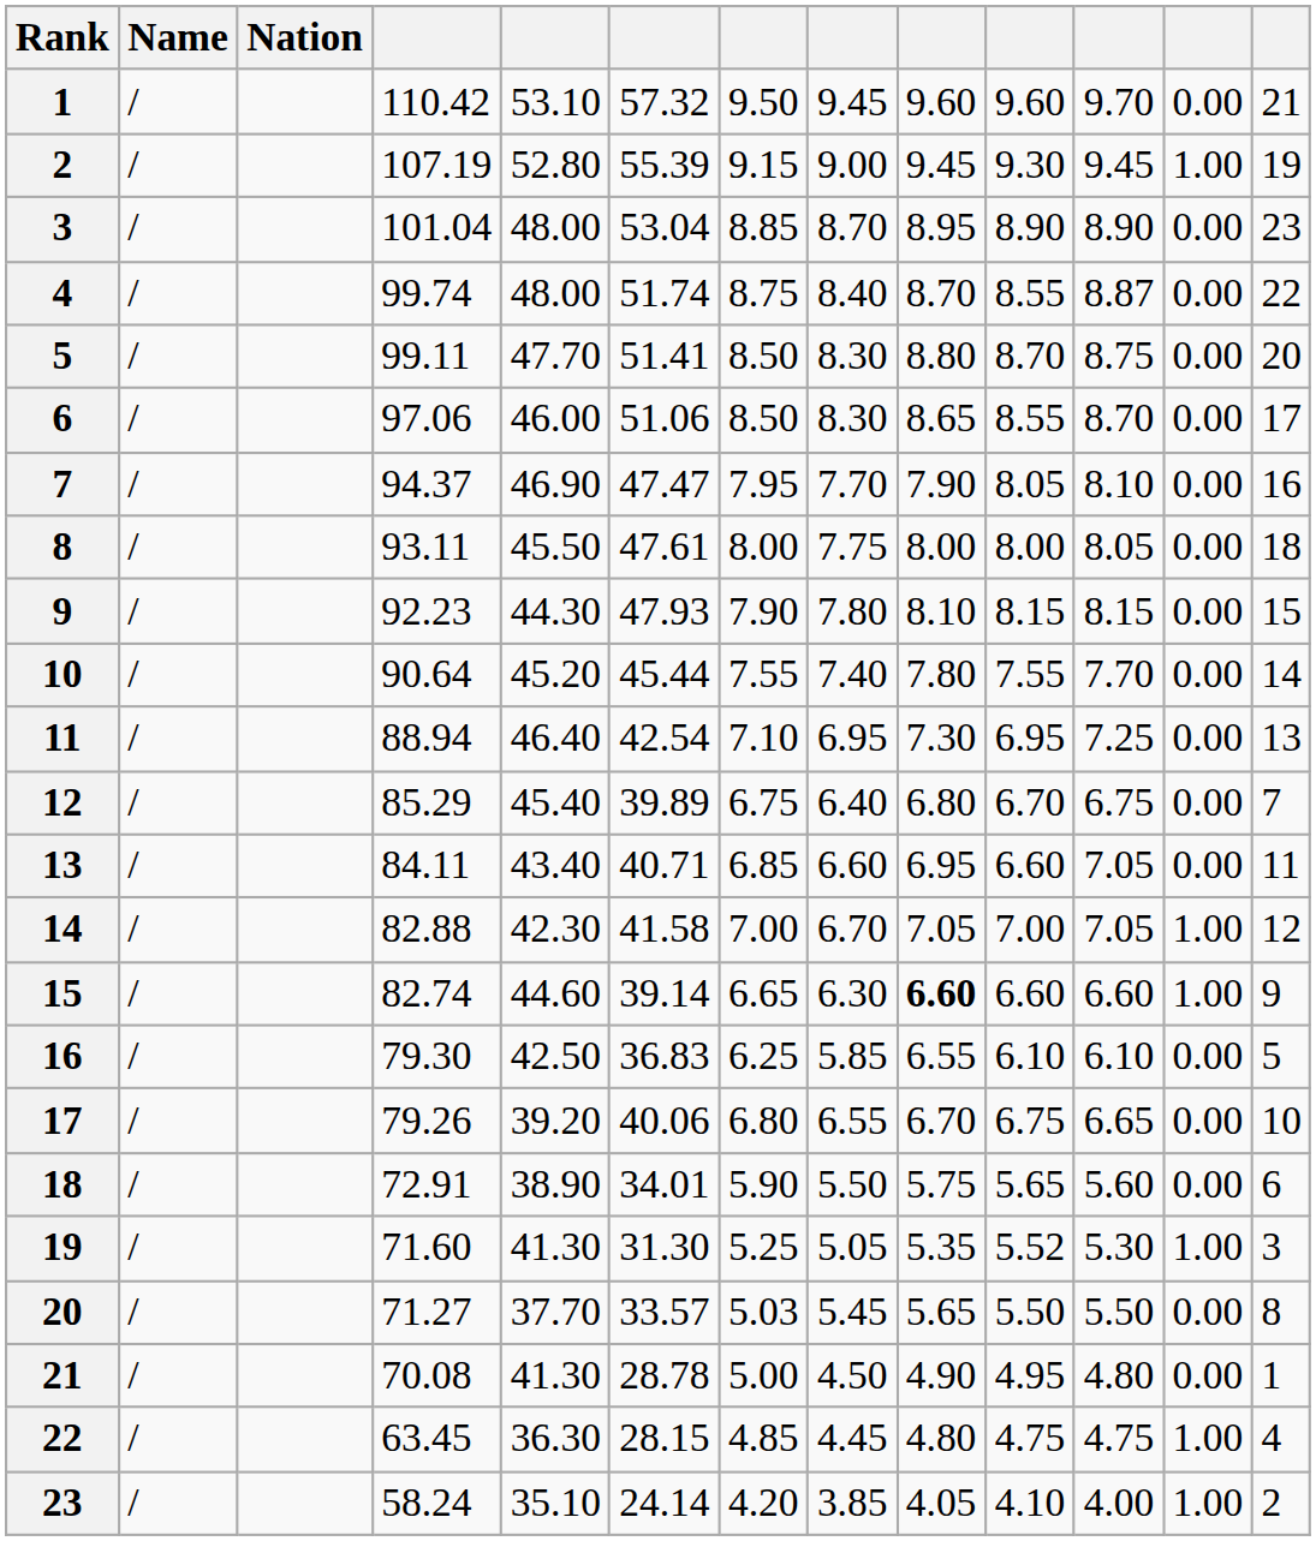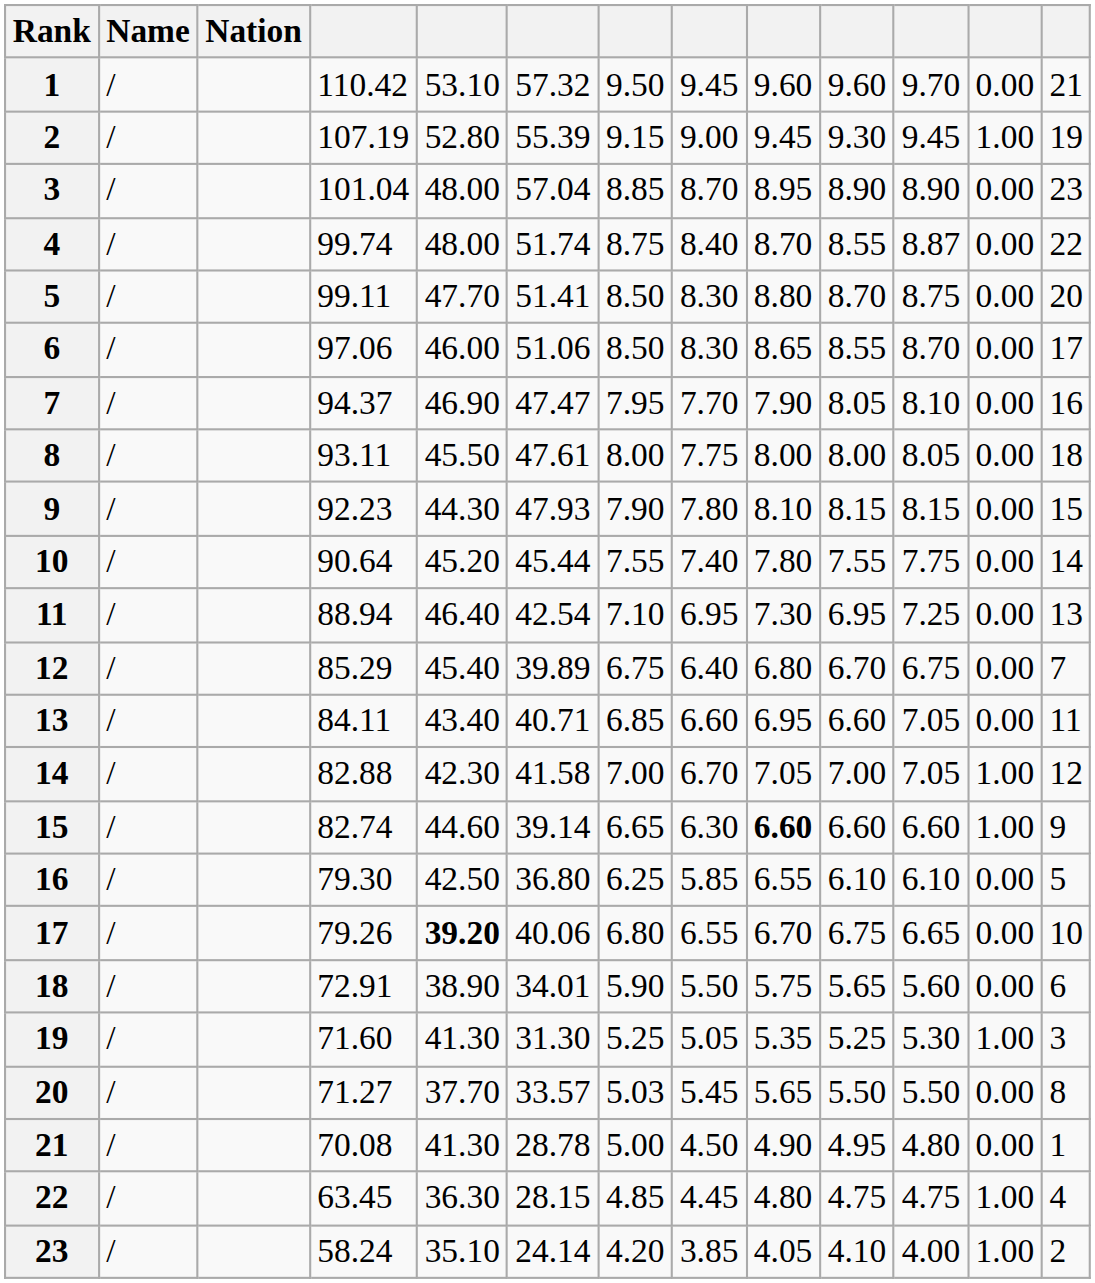row 4 | column 6: 53.04 -> 57.04
row 11 | column 11: 7.70 -> 7.75
row 17 | column 6: 36.83 -> 36.80
row 18 | column 5: normal -> bold
row 20 | column 10: 5.52 -> 5.25
